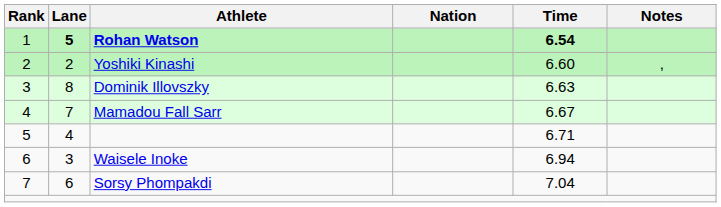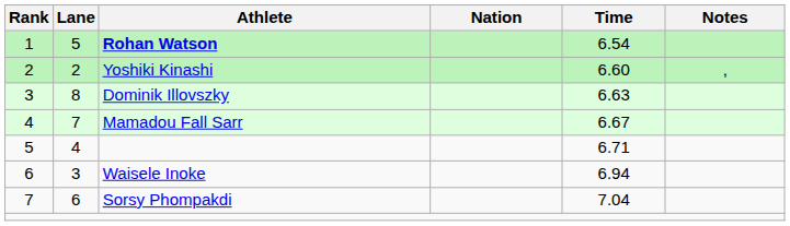1 | Lane: bold -> normal
1 | Time: bold -> normal
